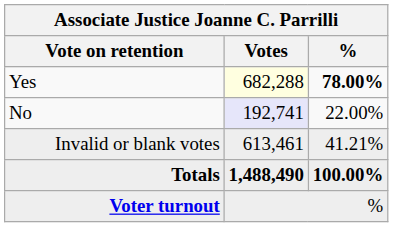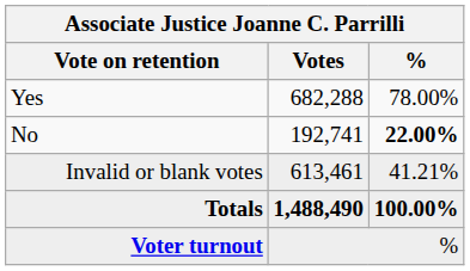Yes | Votes: lightyellow background -> no background
Yes | %: bold -> normal
No | Votes: lavender background -> no background
No | %: normal -> bold
